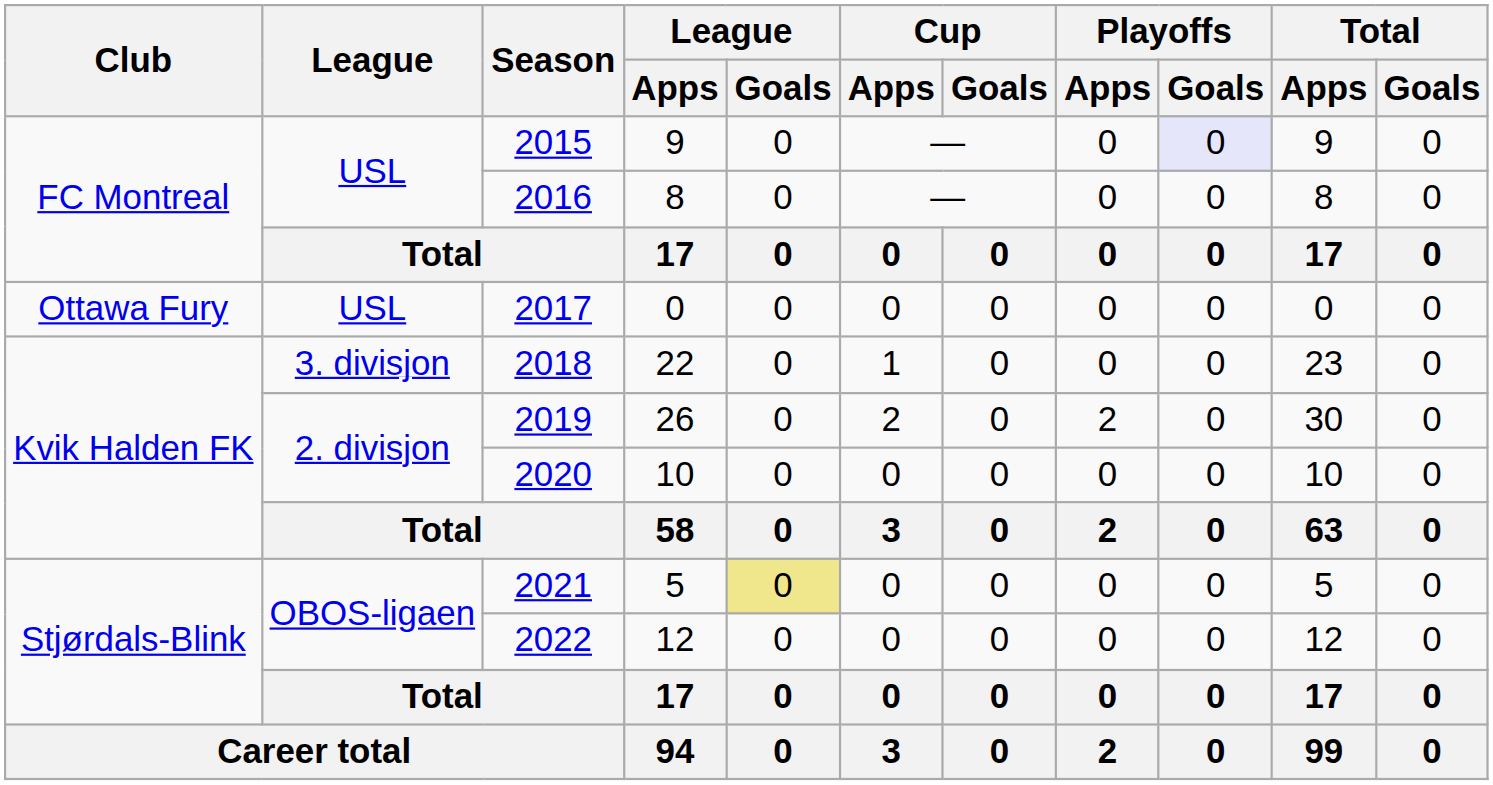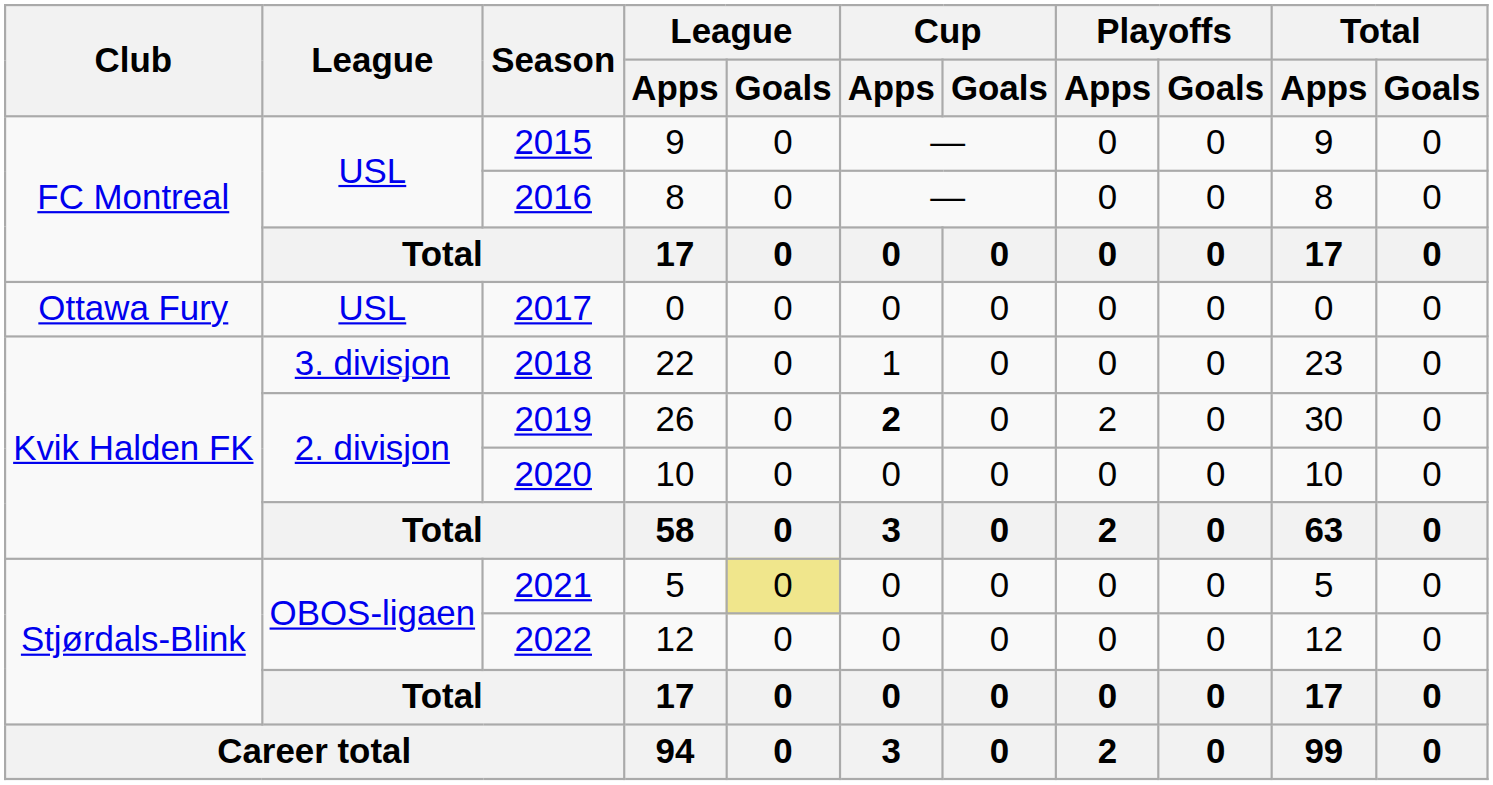2015 | Playoffs / Goals: lavender background -> no background
2019 | Cup / Apps: normal -> bold
